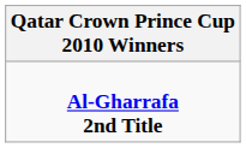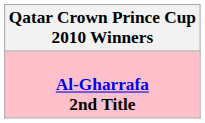row 2 | column 1: no background -> pink background
